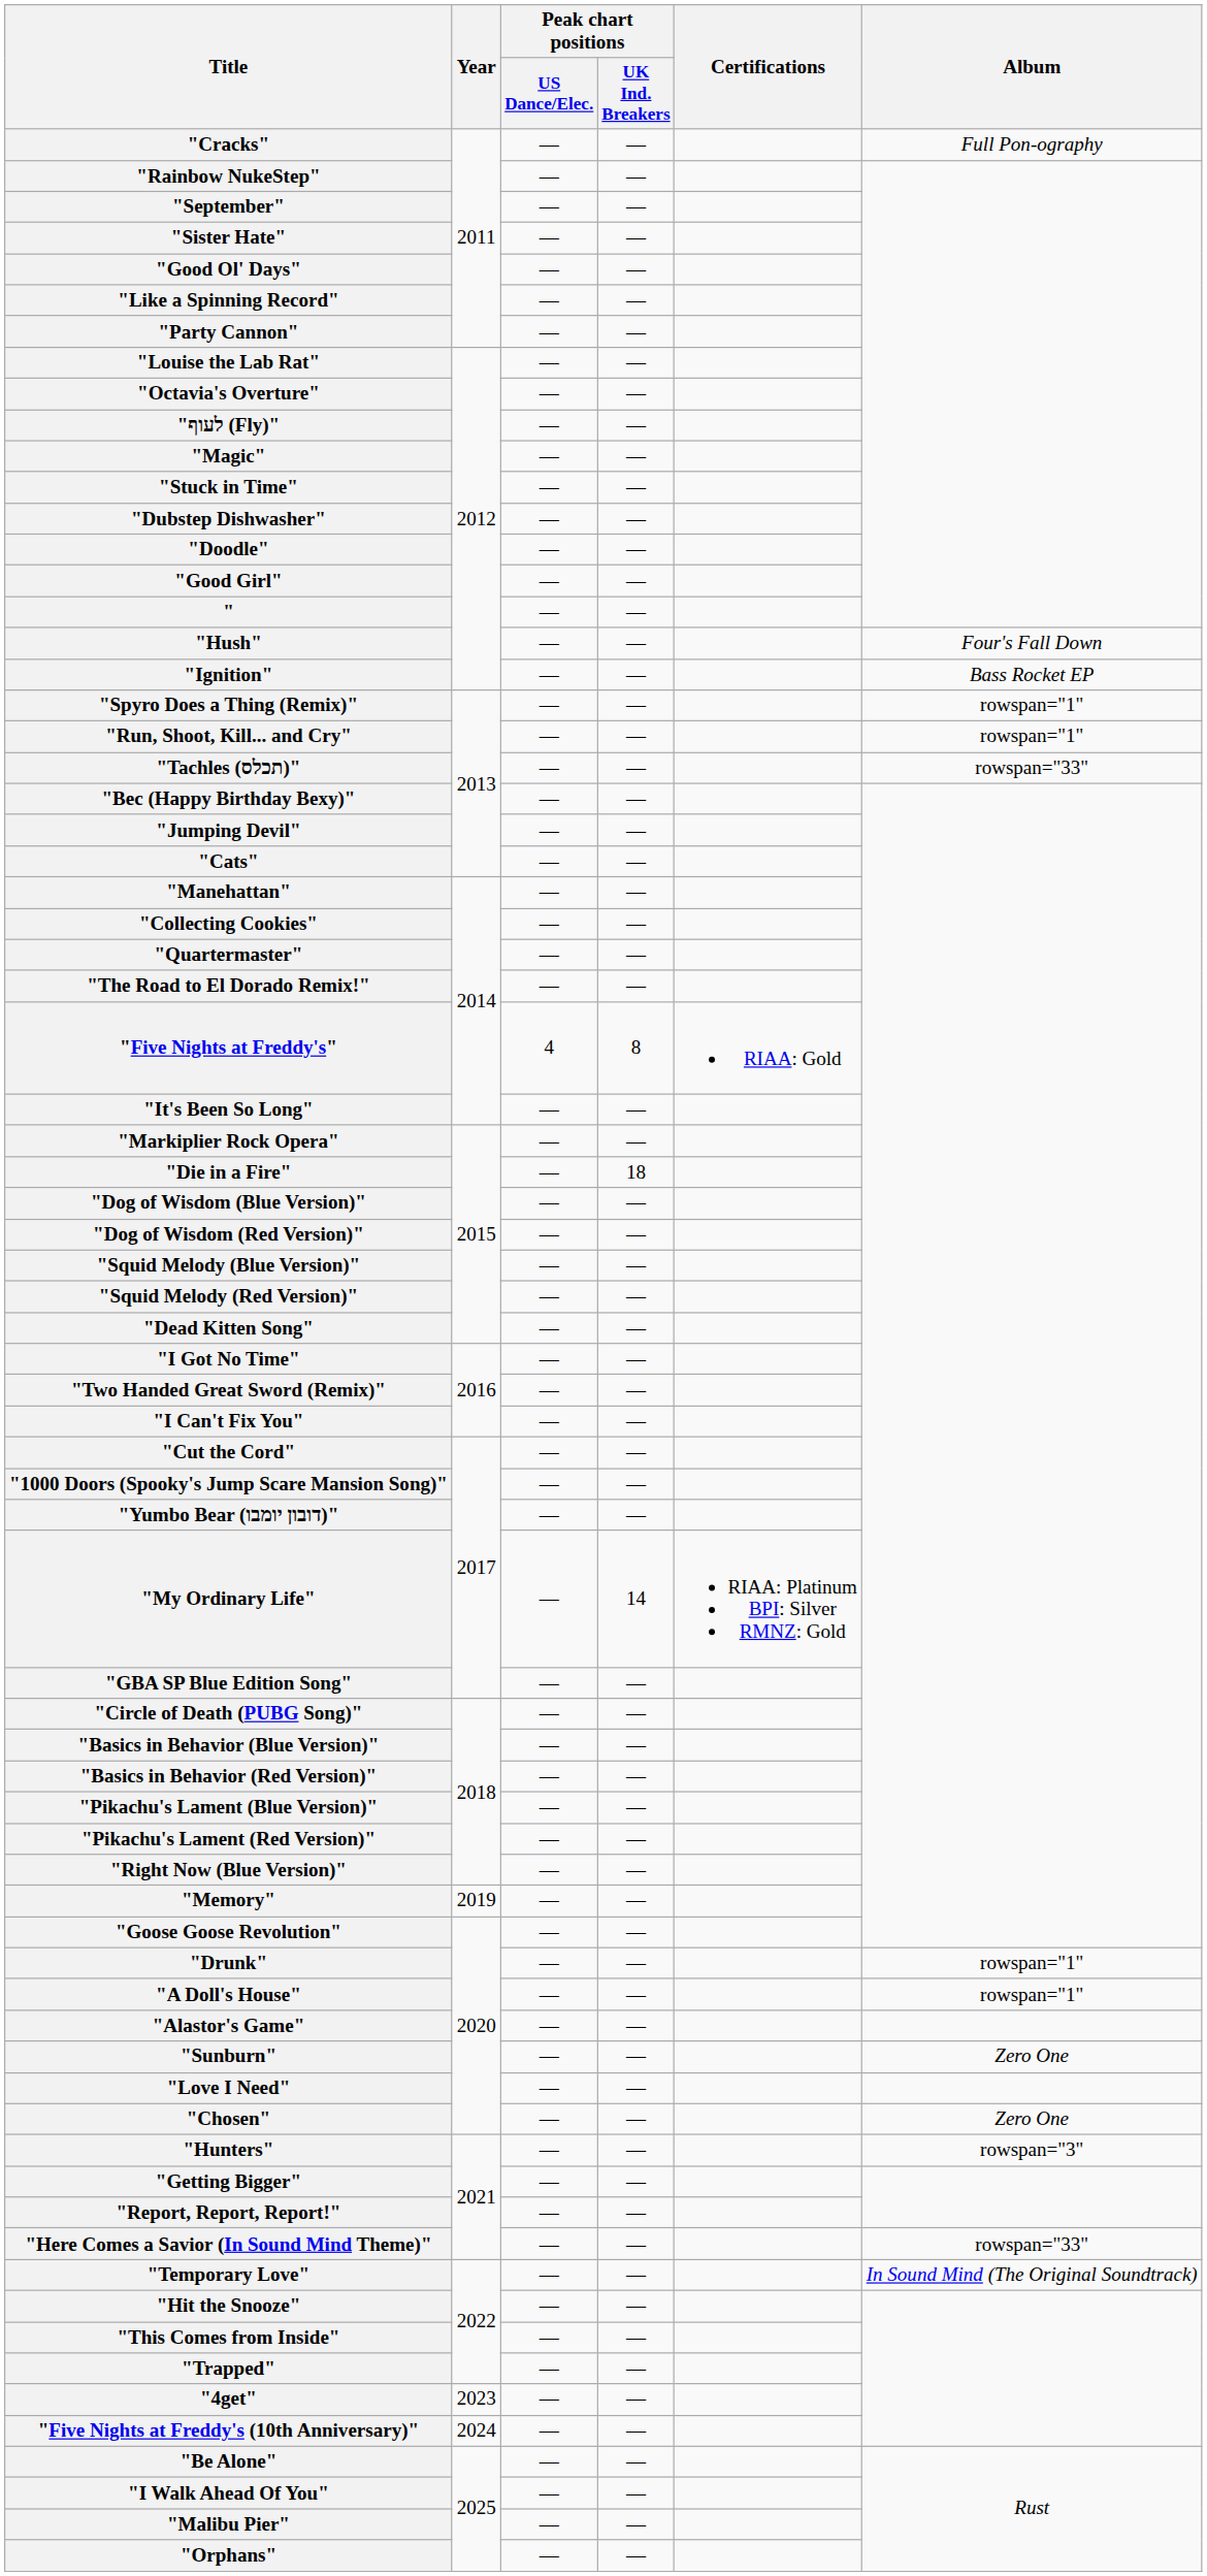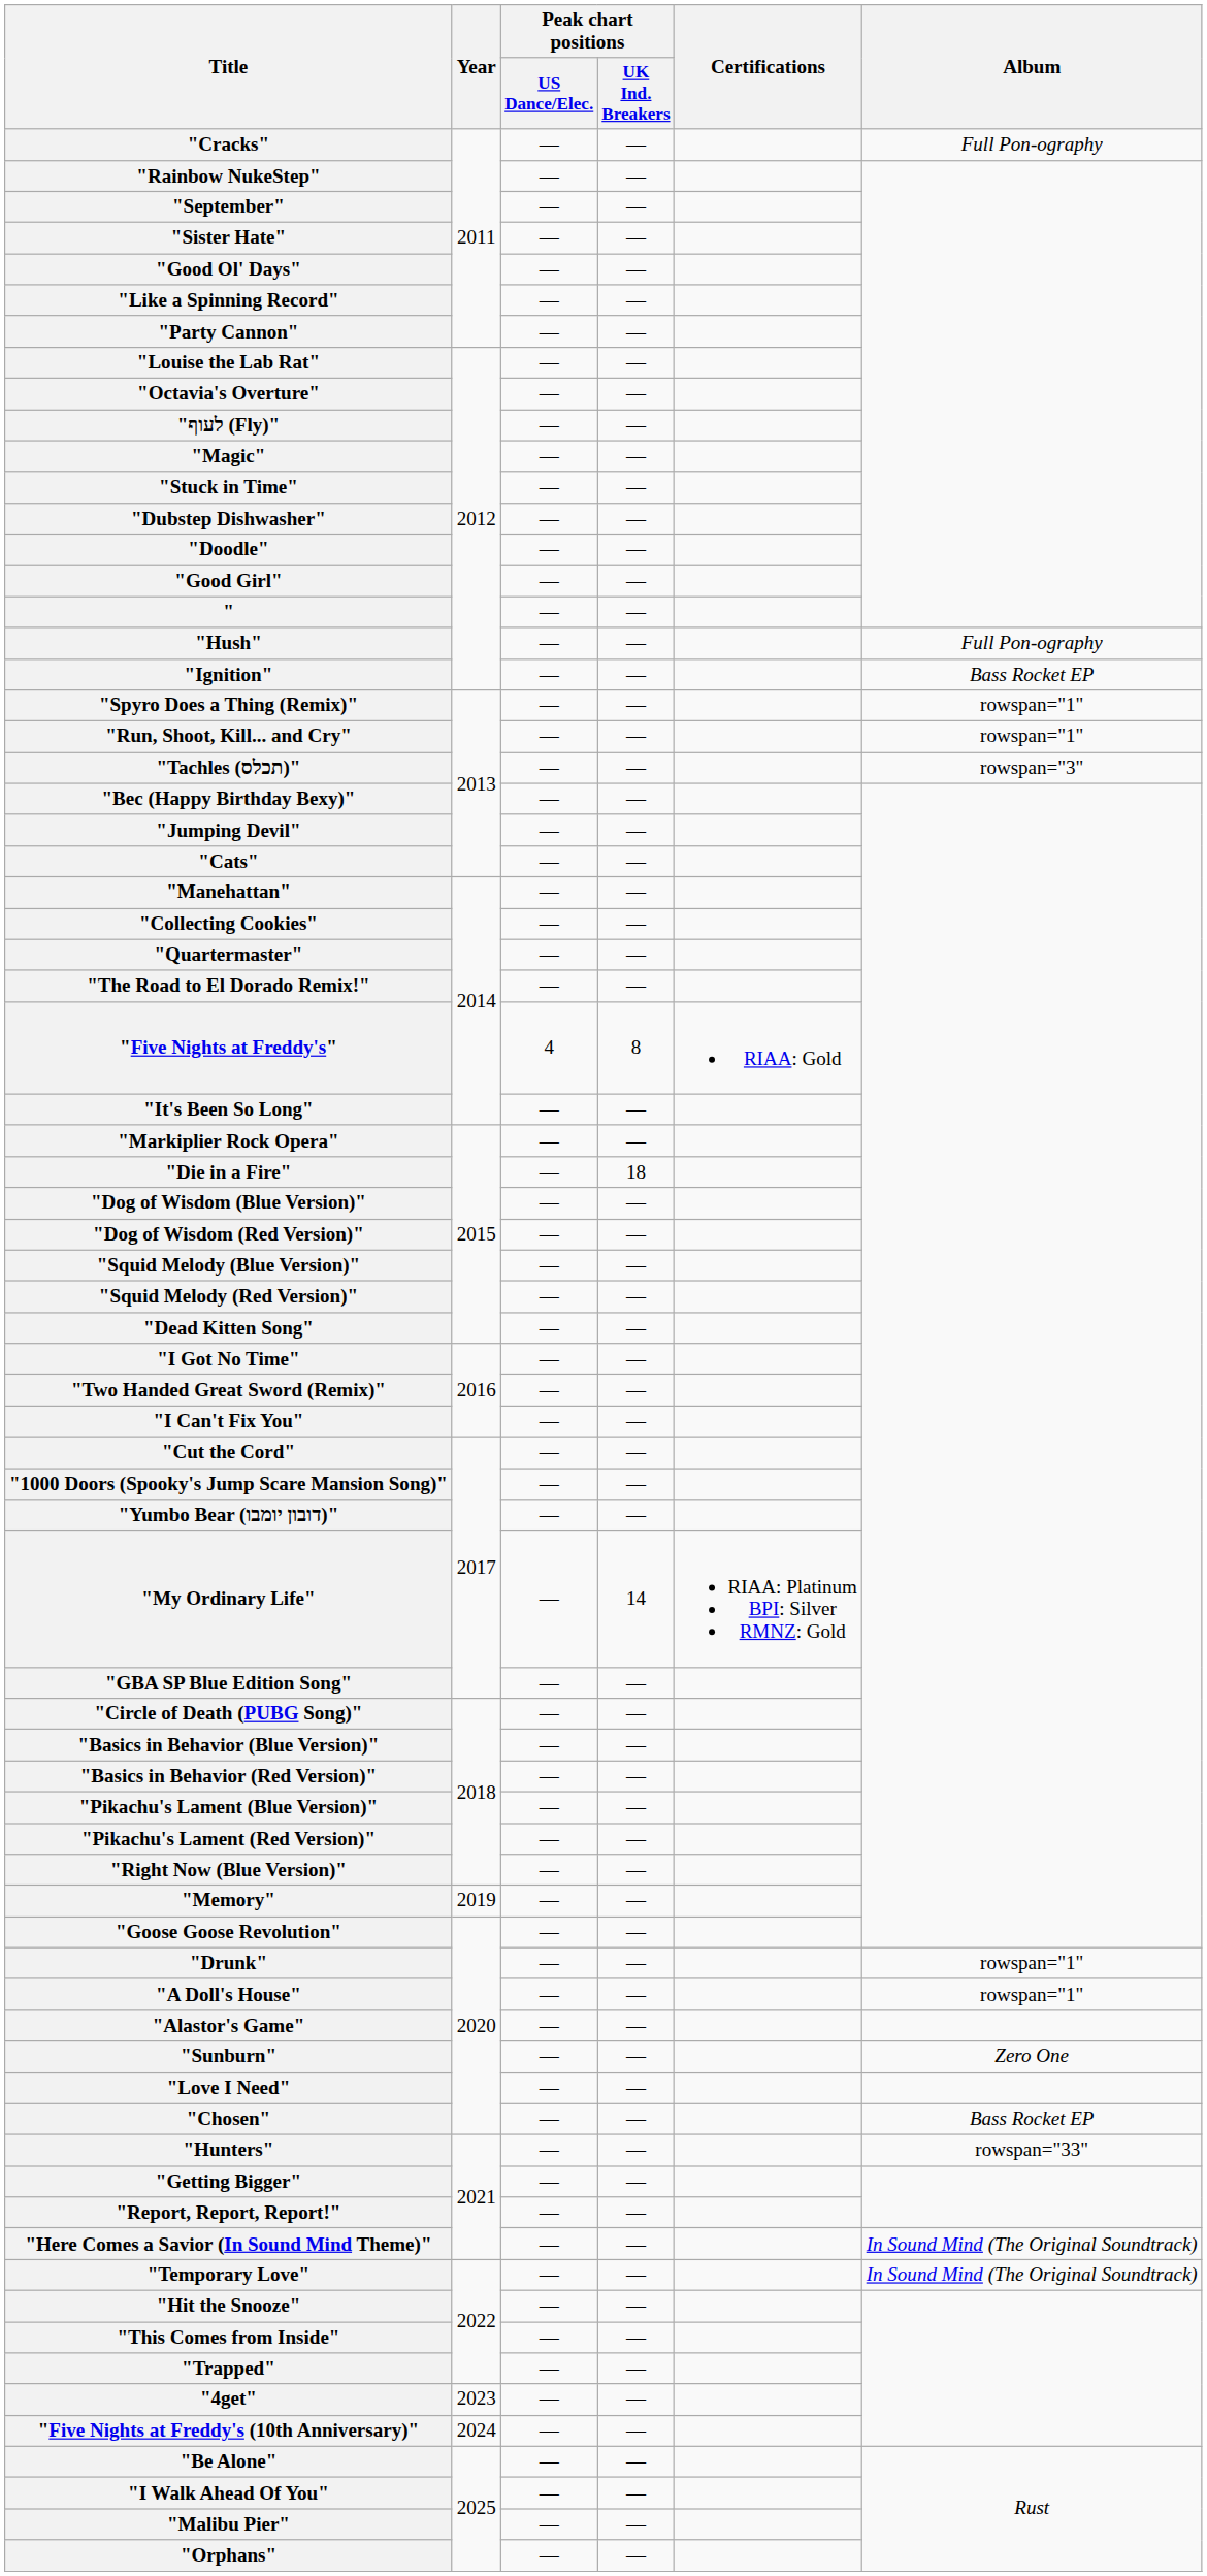"Hush" | Album: Four's Fall Down -> Full Pon-ography
"Tachles (תכלס)" | Album: rowspan="33" -> rowspan="3"
"Chosen" | Album: Zero One -> Bass Rocket EP
"Hunters" | Album: rowspan="3" -> rowspan="33"
"Here Comes a Savior (In Sound Mind Theme)" | Album: rowspan="33" -> In Sound Mind (The Original Soundtrack)
